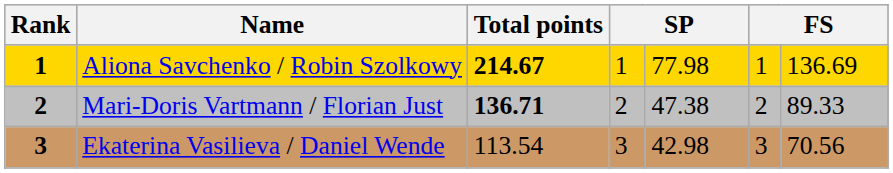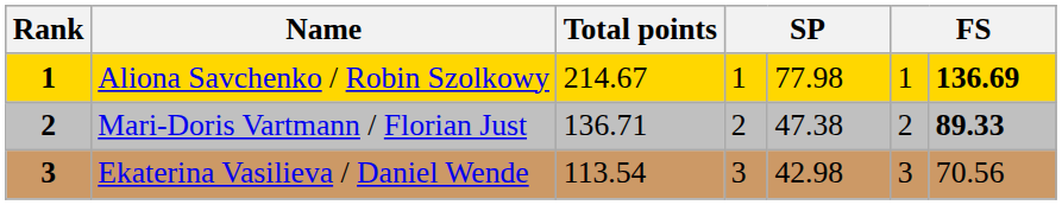Aliona Savchenko / Robin Szolkowy | Total points: bold -> normal
Aliona Savchenko / Robin Szolkowy | column 7: normal -> bold
Mari-Doris Vartmann / Florian Just | Total points: bold -> normal
Mari-Doris Vartmann / Florian Just | column 7: normal -> bold
